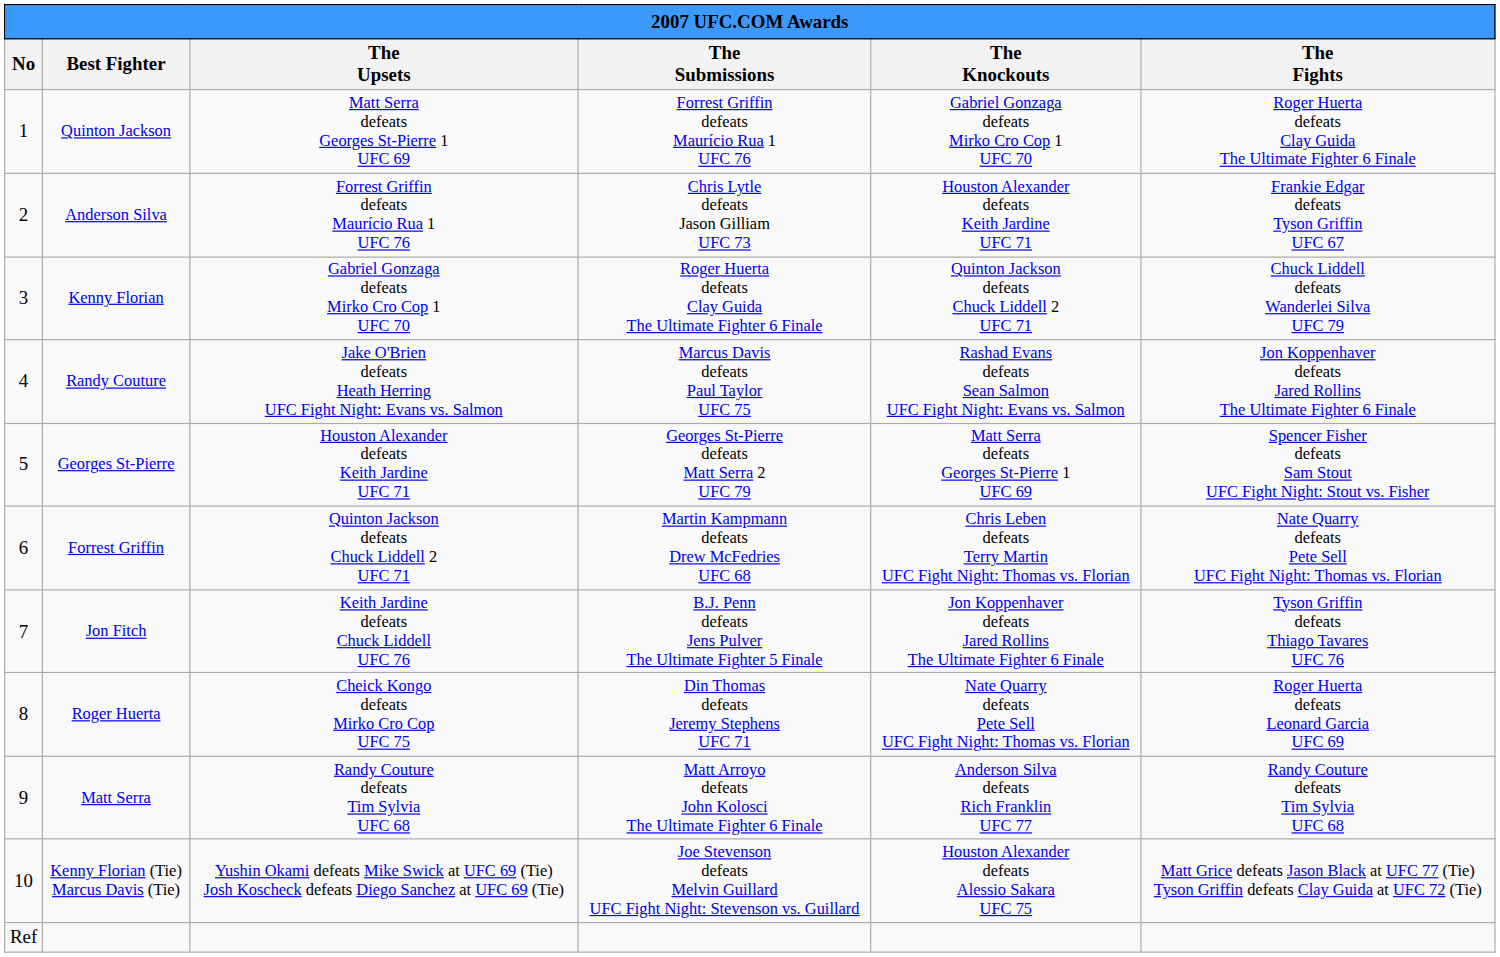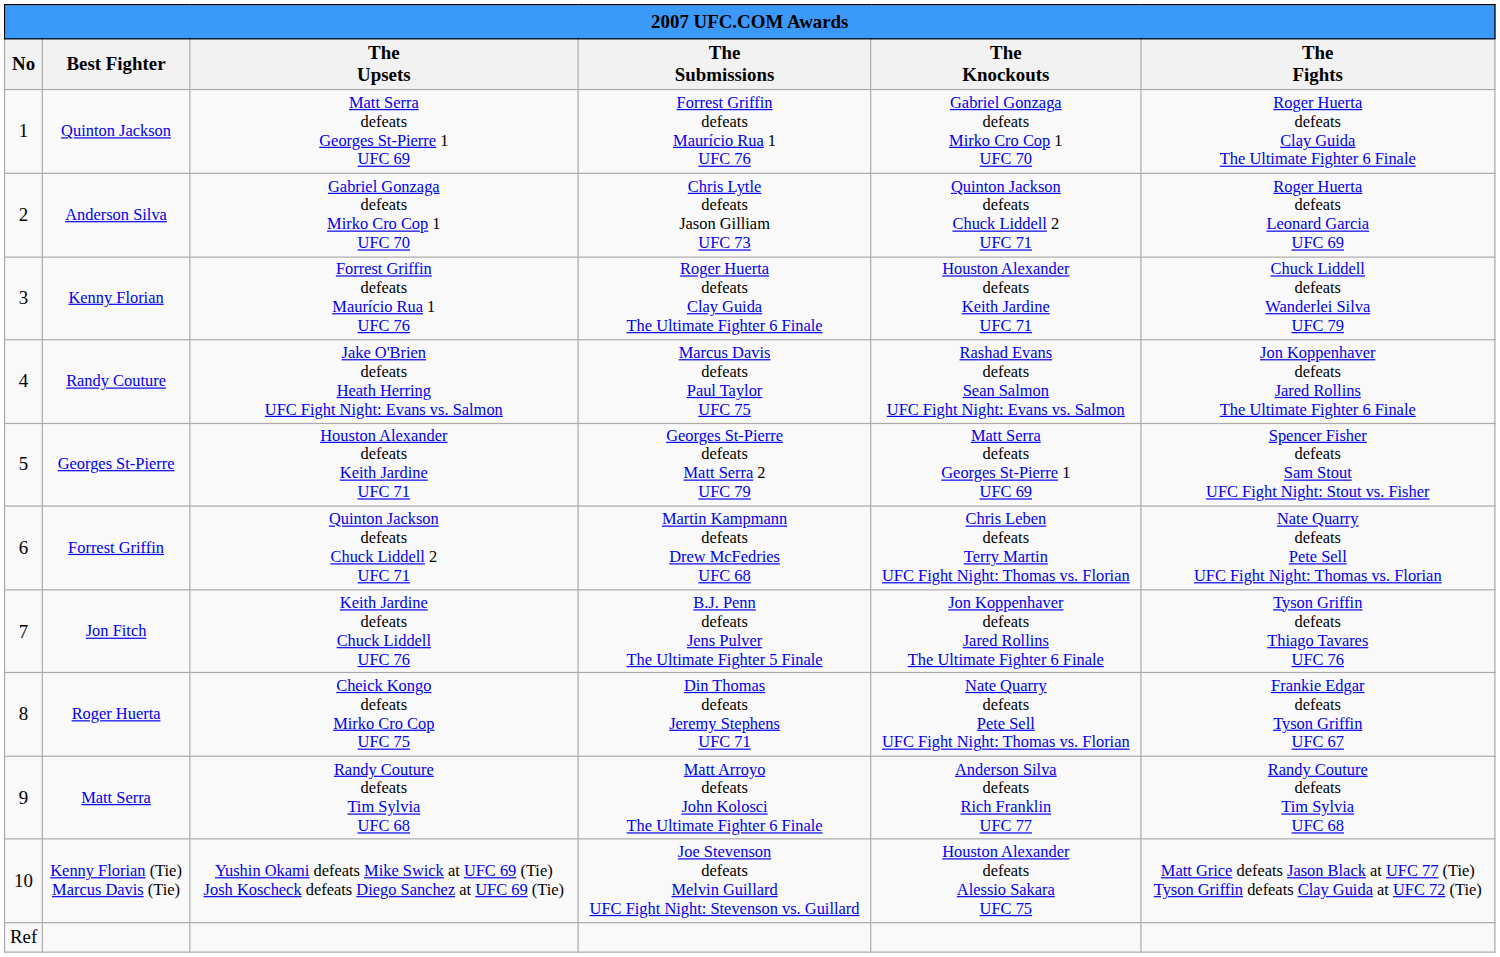Anderson Silva | The Upsets: Forrest Griffin defeats Maurício Rua 1 UFC 76 -> Gabriel Gonzaga defeats Mirko Cro Cop 1 UFC 70
Anderson Silva | The Knockouts: Houston Alexander defeats Keith Jardine UFC 71 -> Quinton Jackson defeats Chuck Liddell 2 UFC 71
Anderson Silva | The Fights: Frankie Edgar defeats Tyson Griffin UFC 67 -> Roger Huerta defeats Leonard Garcia UFC 69
Kenny Florian | The Upsets: Gabriel Gonzaga defeats Mirko Cro Cop 1 UFC 70 -> Forrest Griffin defeats Maurício Rua 1 UFC 76
Kenny Florian | The Knockouts: Quinton Jackson defeats Chuck Liddell 2 UFC 71 -> Houston Alexander defeats Keith Jardine UFC 71
Roger Huerta | The Fights: Roger Huerta defeats Leonard Garcia UFC 69 -> Frankie Edgar defeats Tyson Griffin UFC 67
